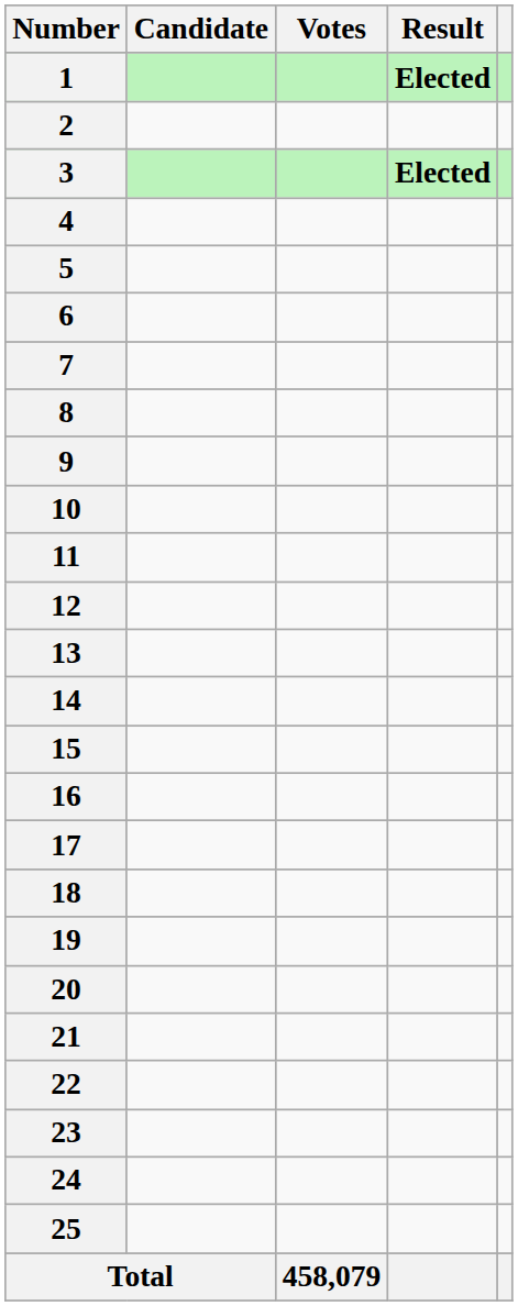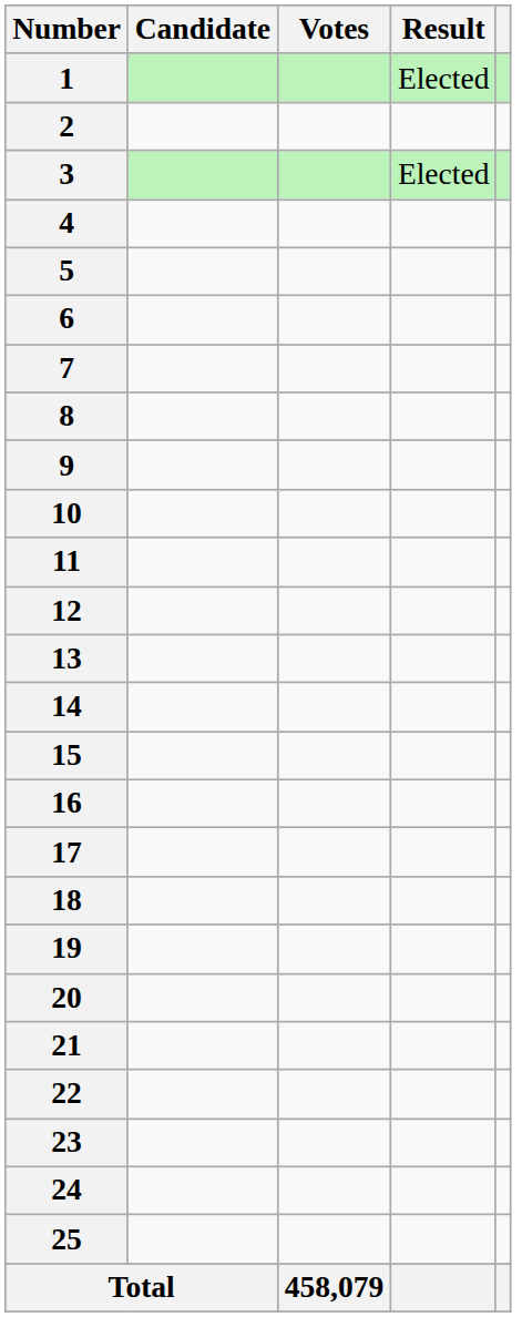1 | Result: bold -> normal
3 | Result: bold -> normal
